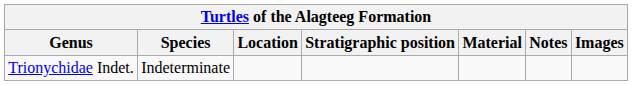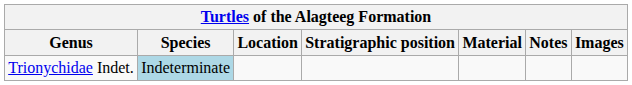Trionychidae Indet. | Species: no background -> lightblue background
